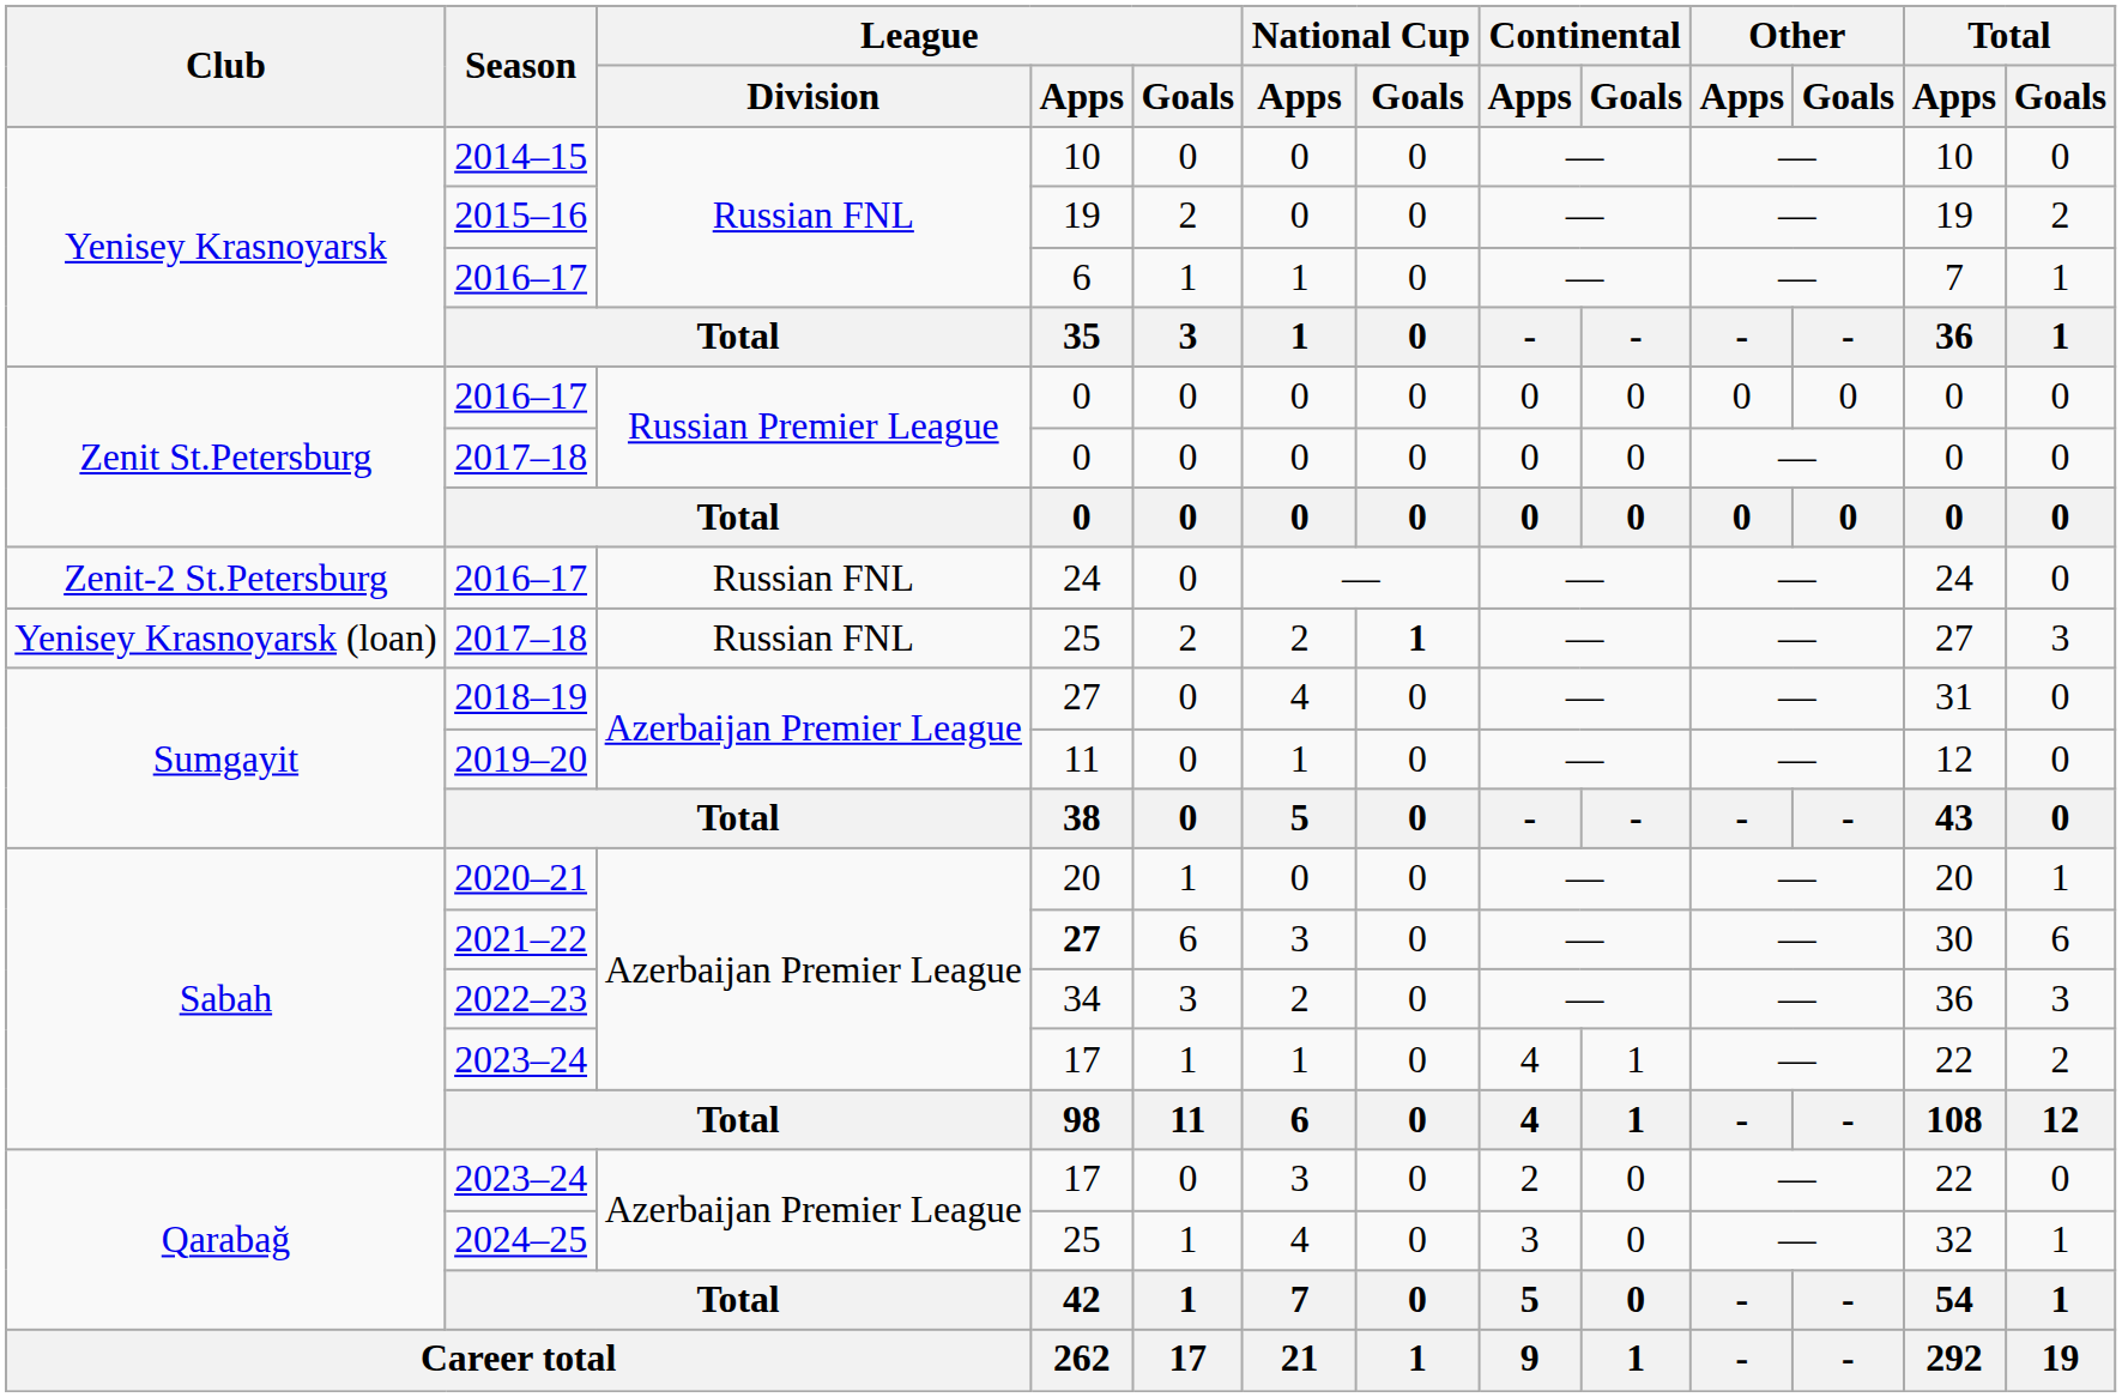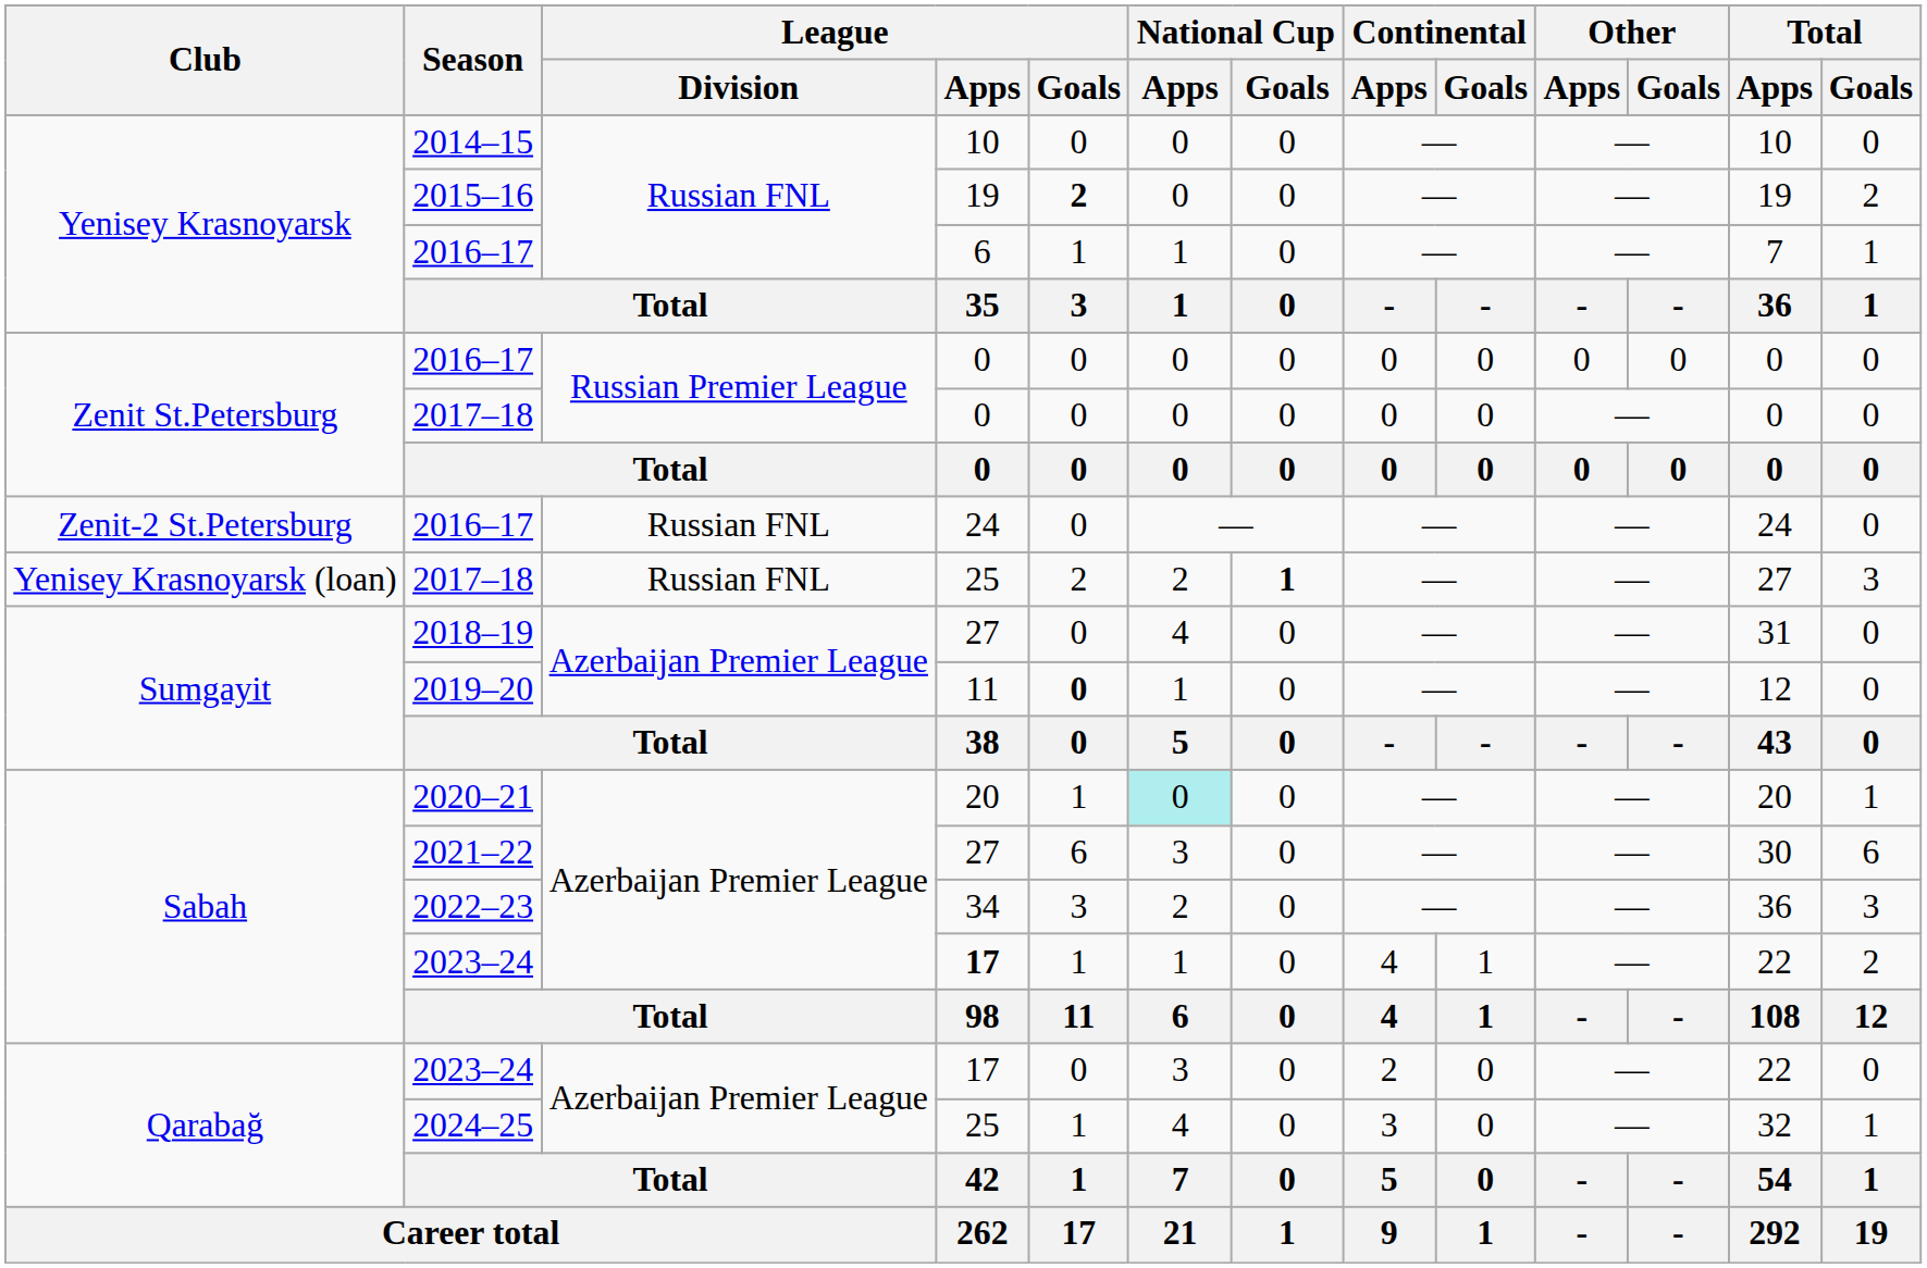2015–16 | League / Goals: normal -> bold
2019–20 | League / Goals: normal -> bold
2020–21 | National Cup / Apps: no background -> paleturquoise background
2021–22 | League / Apps: bold -> normal
Sabah / 2023–24 | League / Apps: normal -> bold
